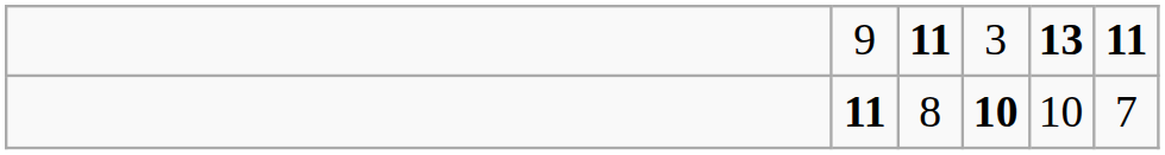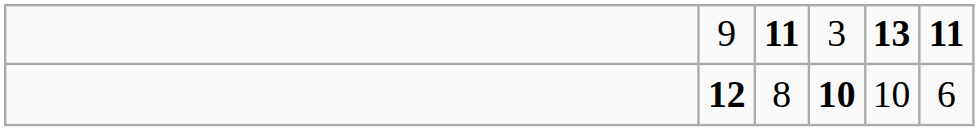row 2 | column 2: 11 -> 12
row 2 | column 6: 7 -> 6
